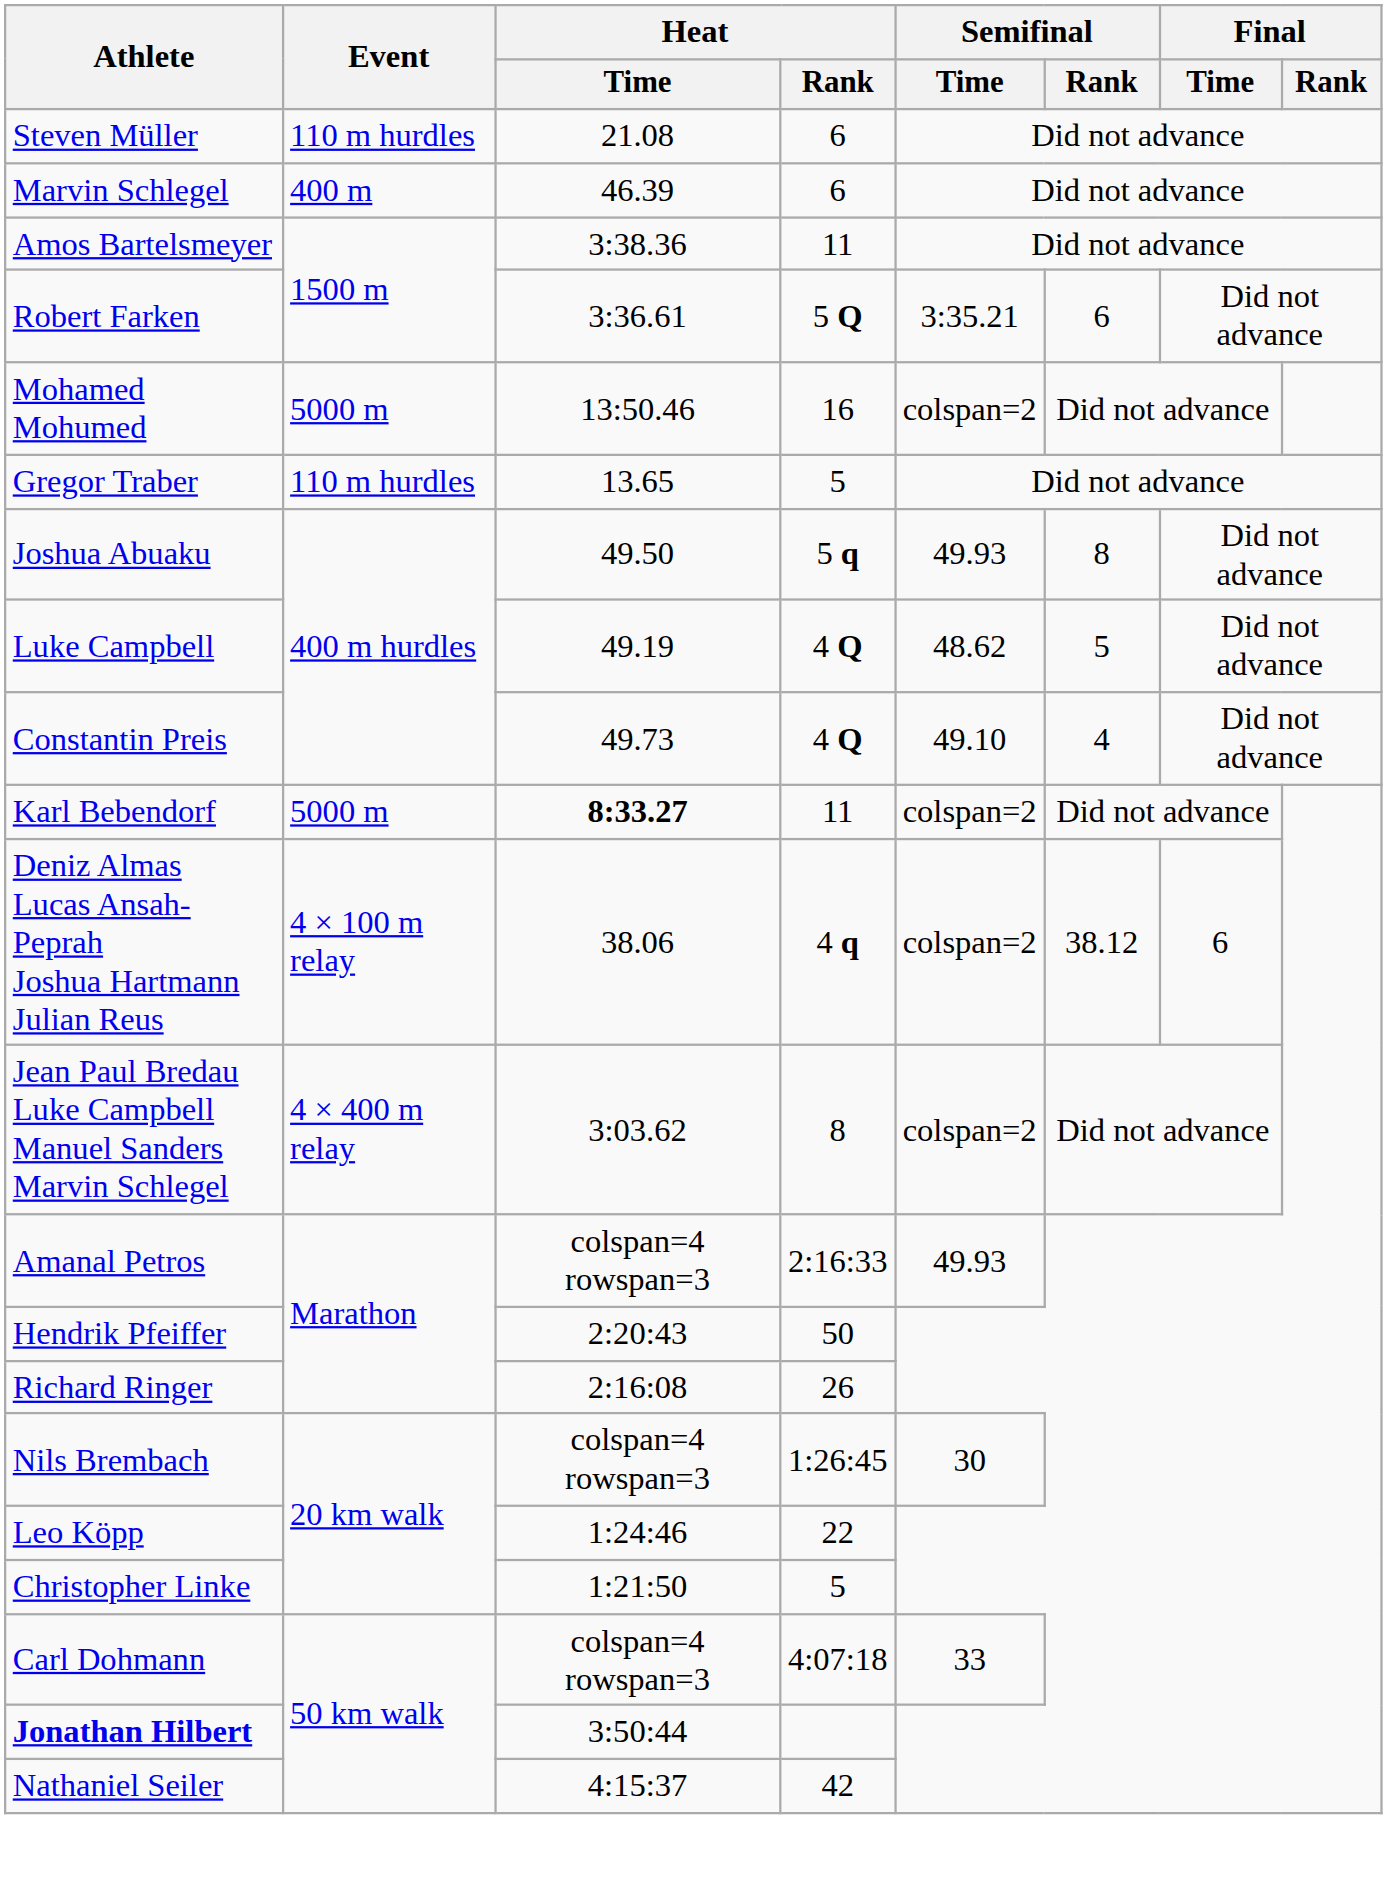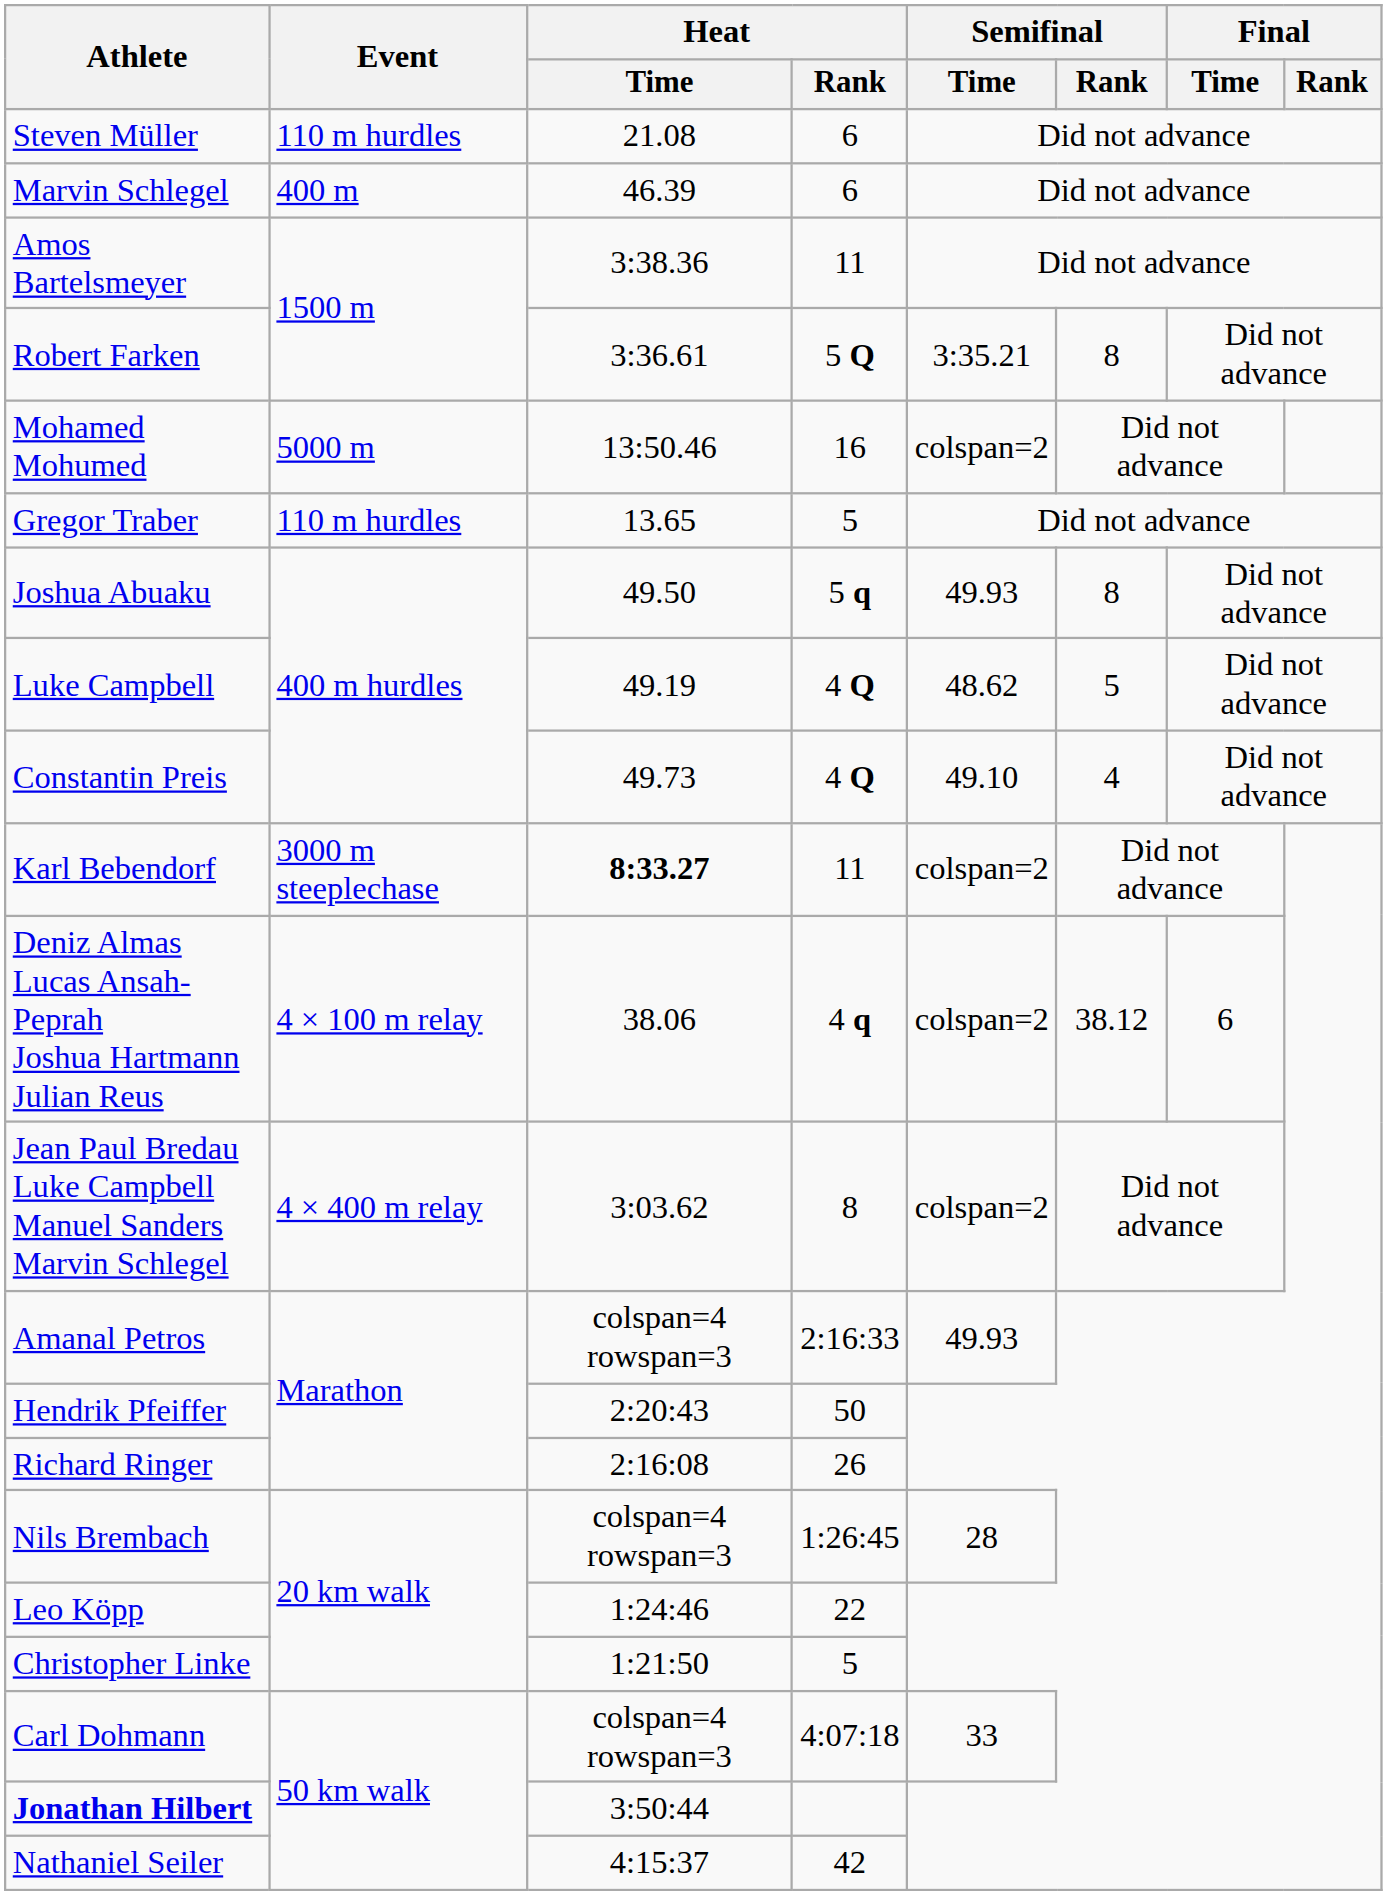Robert Farken | Semifinal / Rank: 6 -> 8
Karl Bebendorf | Event: 5000 m -> 3000 m steeplechase
Nils Brembach | Semifinal / Time: 30 -> 28
